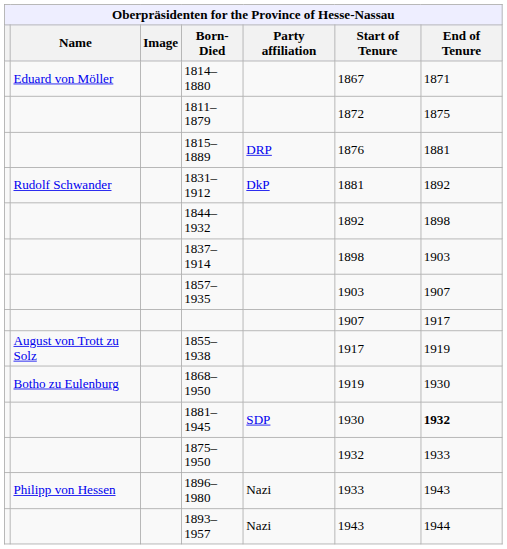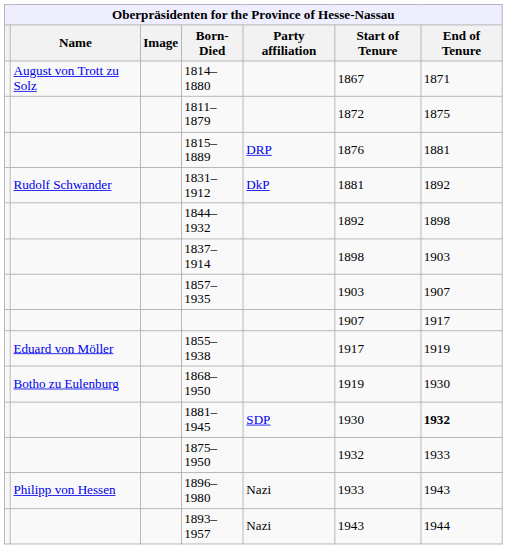1814–1880 | Name: Eduard von Möller -> August von Trott zu Solz
1855–1938 | Name: August von Trott zu Solz -> Eduard von Möller
